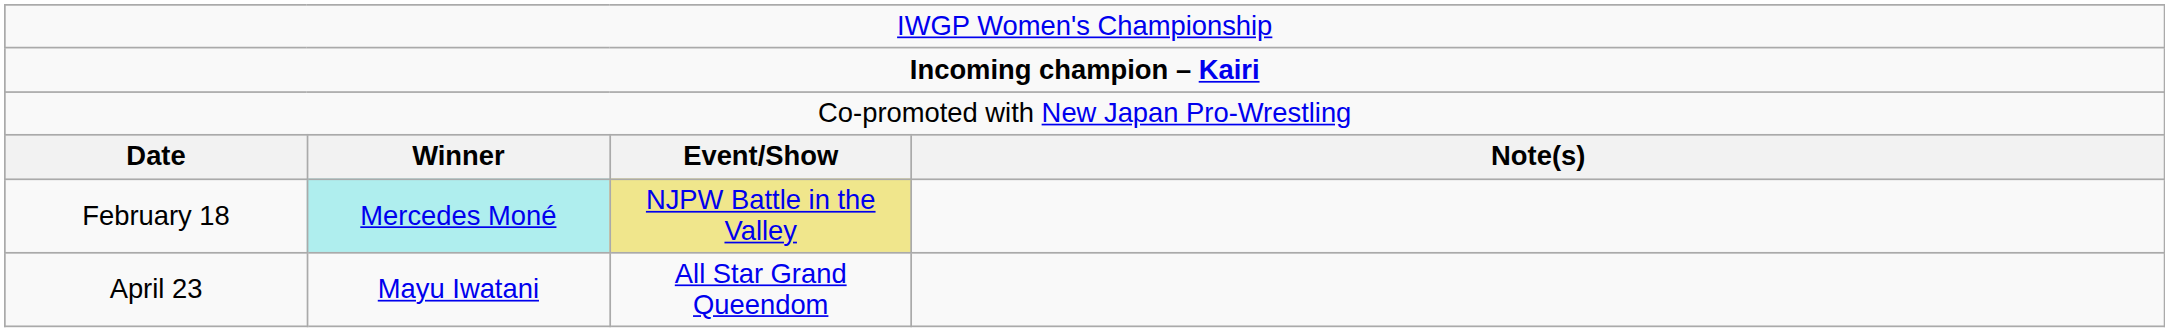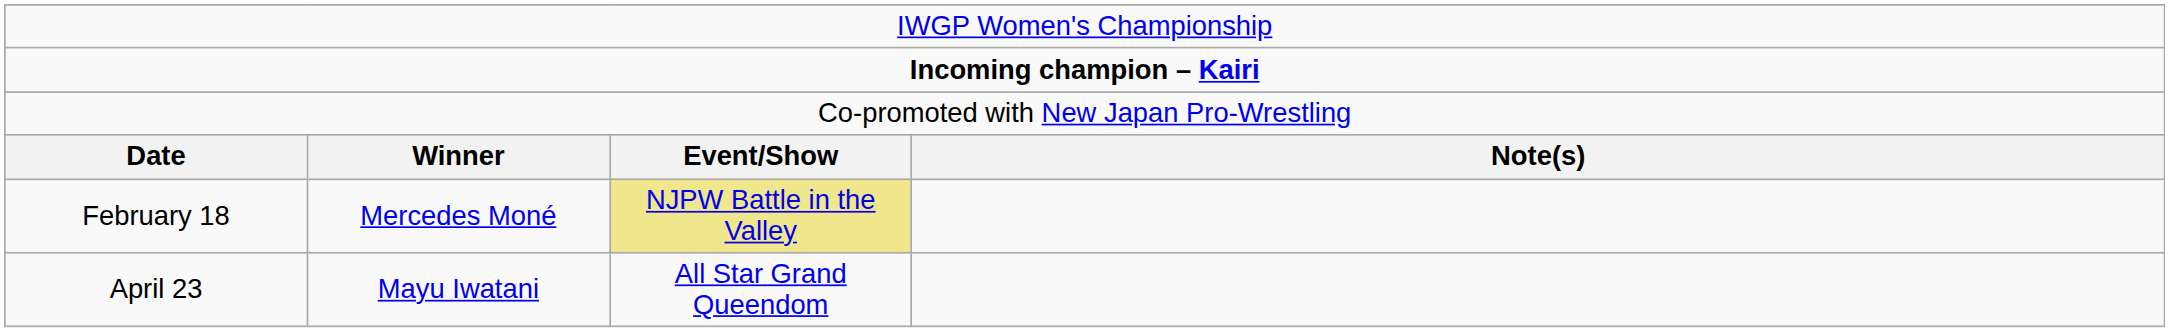February 18 | column 2: paleturquoise background -> no background
